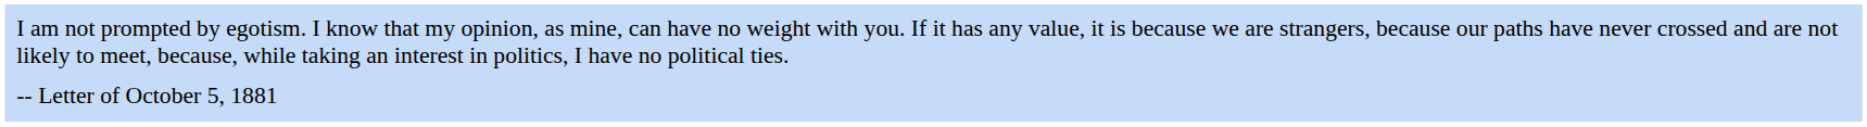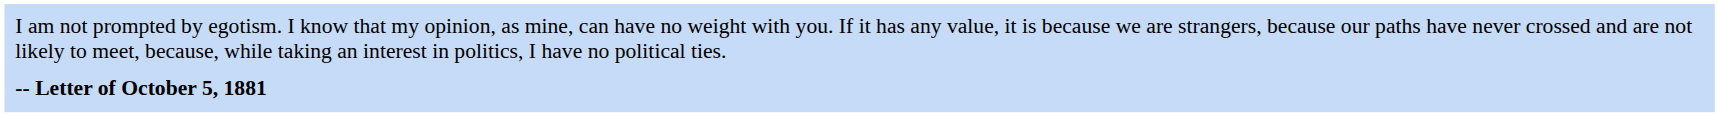row 2 | column 1: normal -> bold
